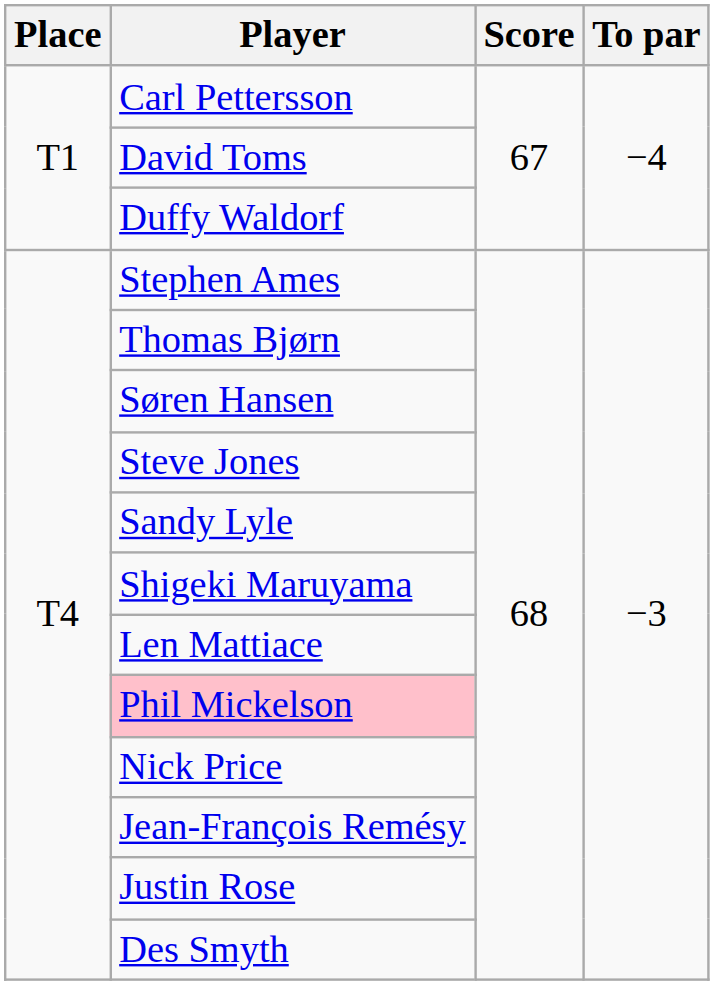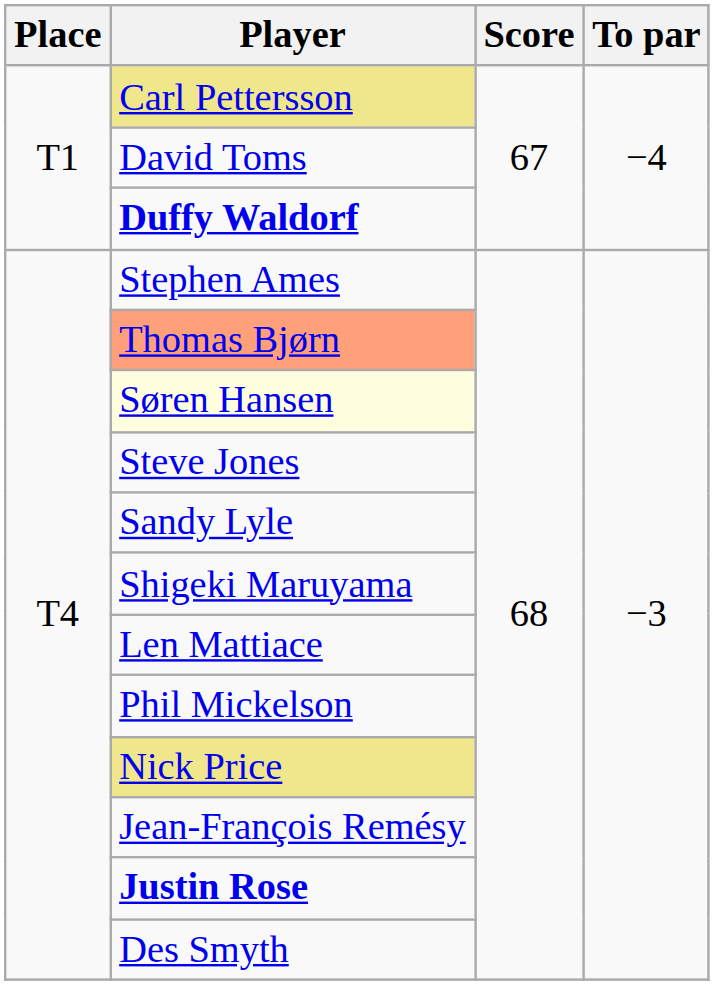Carl Pettersson | Player: no background -> khaki background
Duffy Waldorf | Player: normal -> bold
Thomas Bjørn | Player: no background -> lightsalmon background
Søren Hansen | Player: no background -> lightyellow background
Phil Mickelson | Player: pink background -> no background
Nick Price | Player: no background -> khaki background
Justin Rose | Player: normal -> bold
